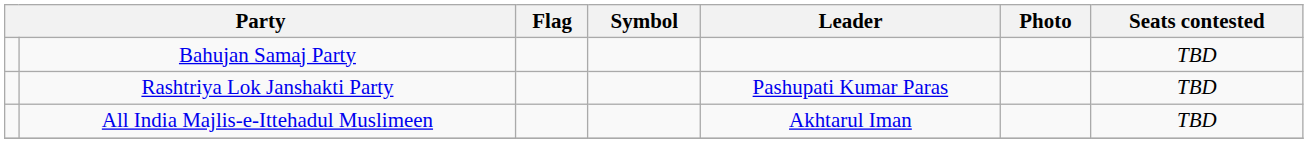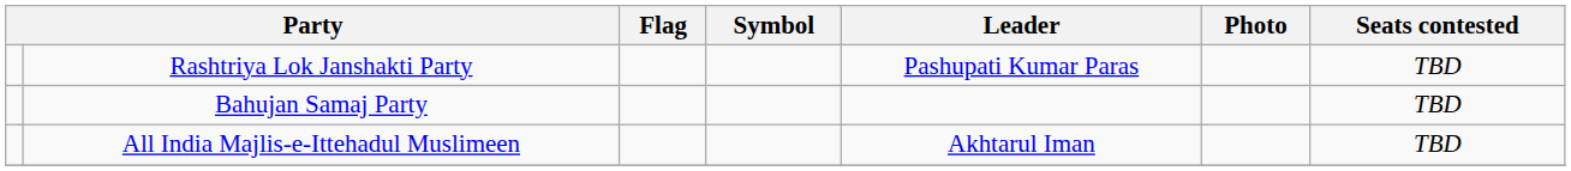rows swapped: Bahujan Samaj Party <-> Rashtriya Lok Janshakti Party
